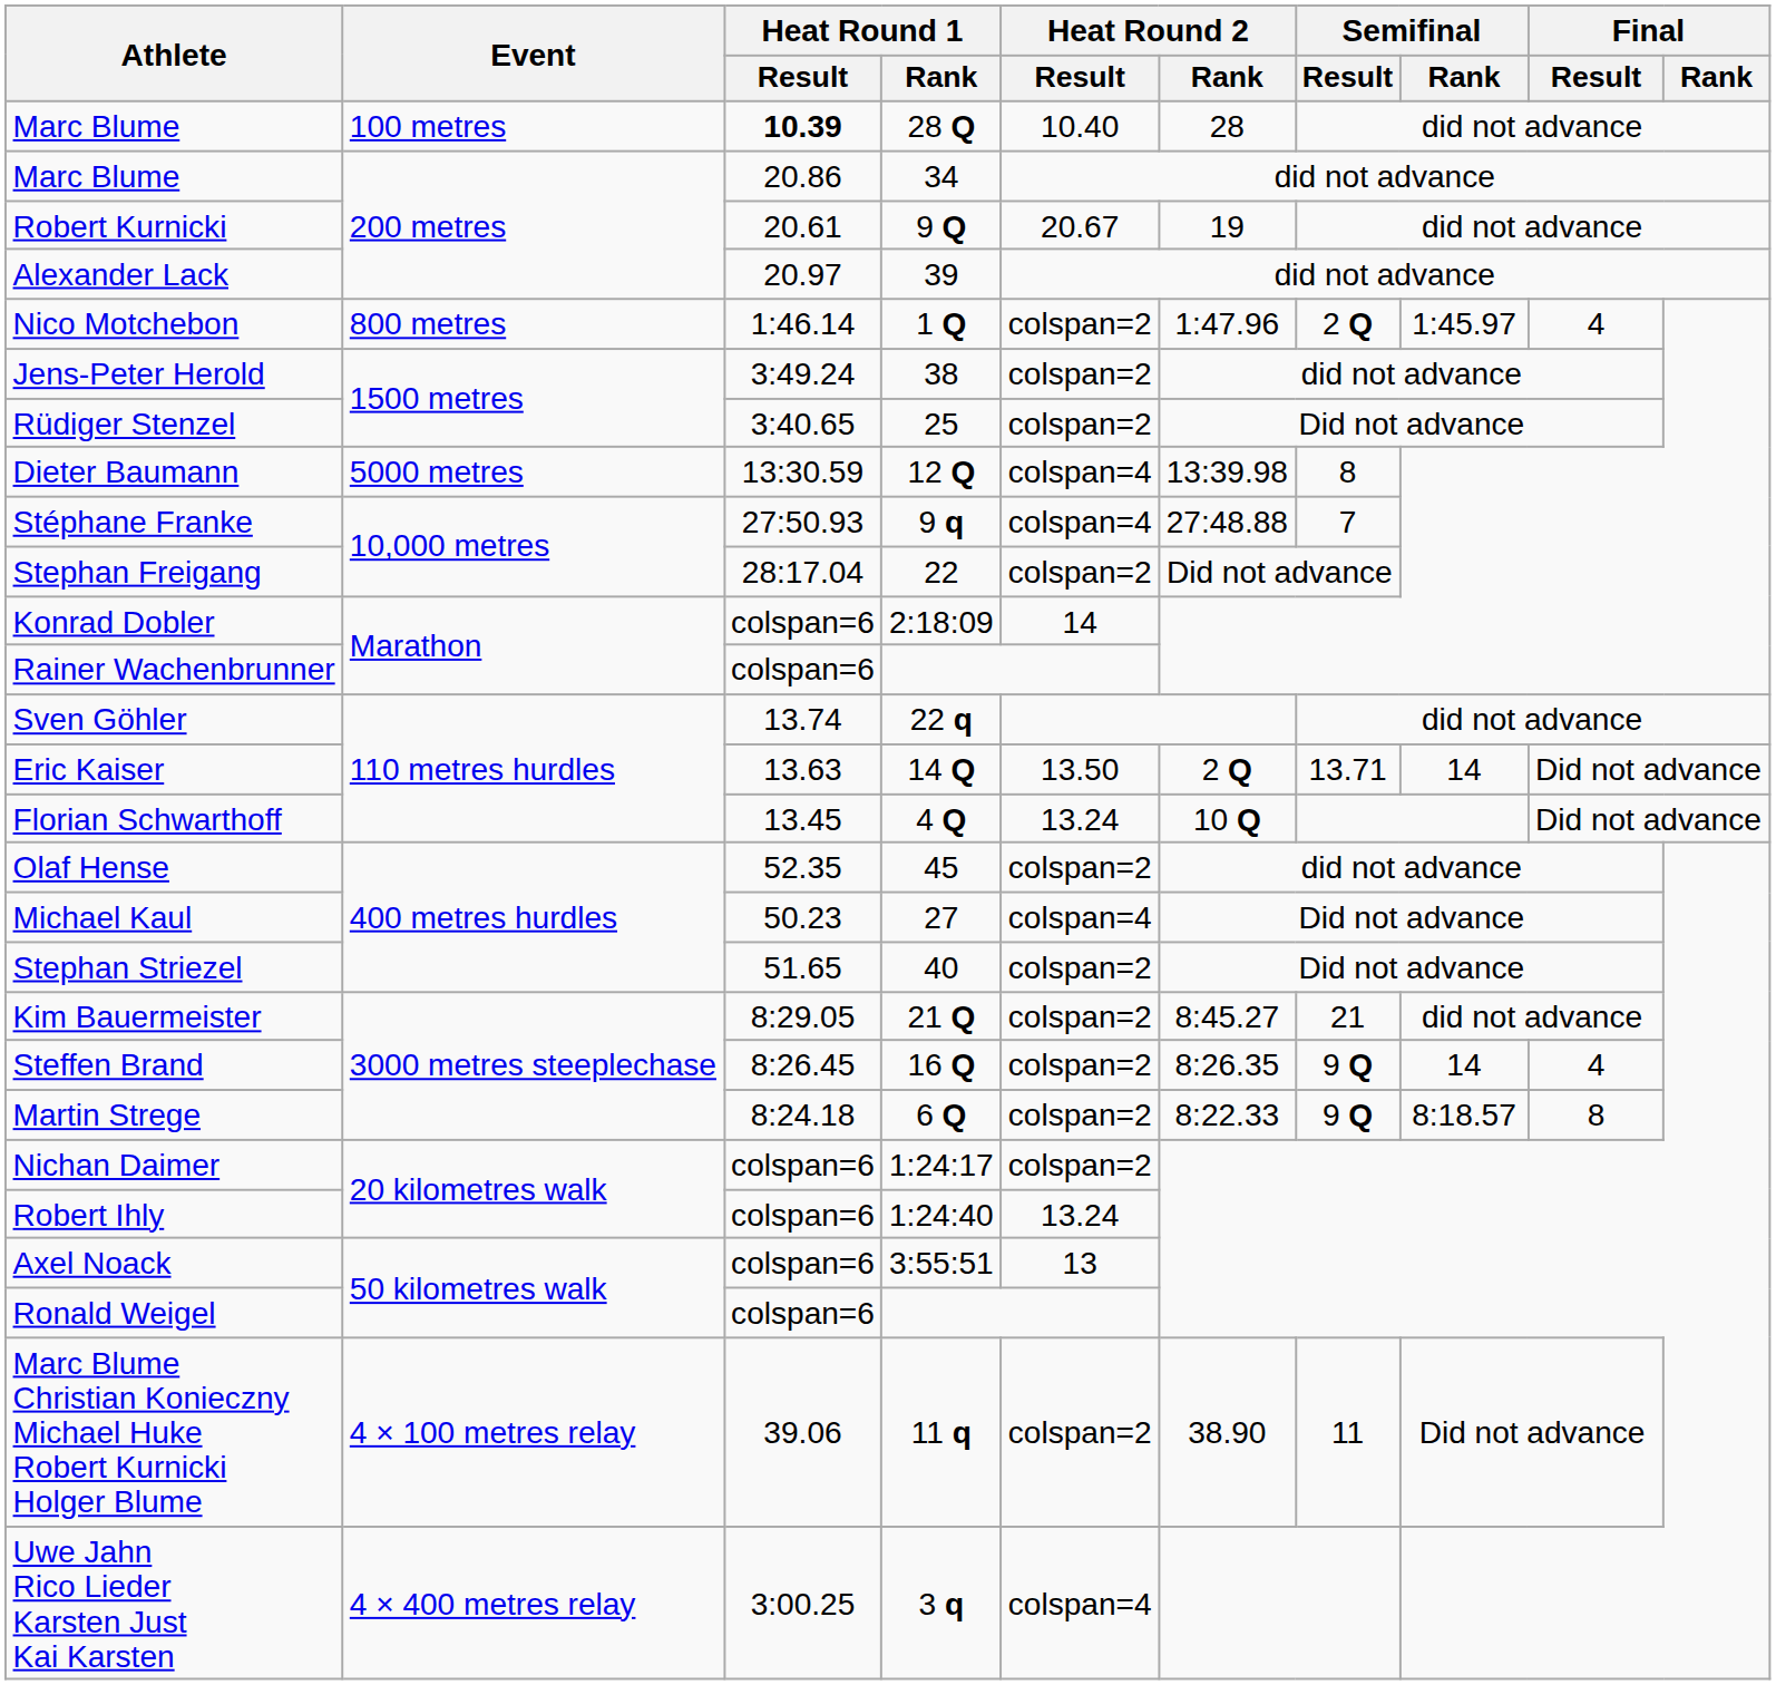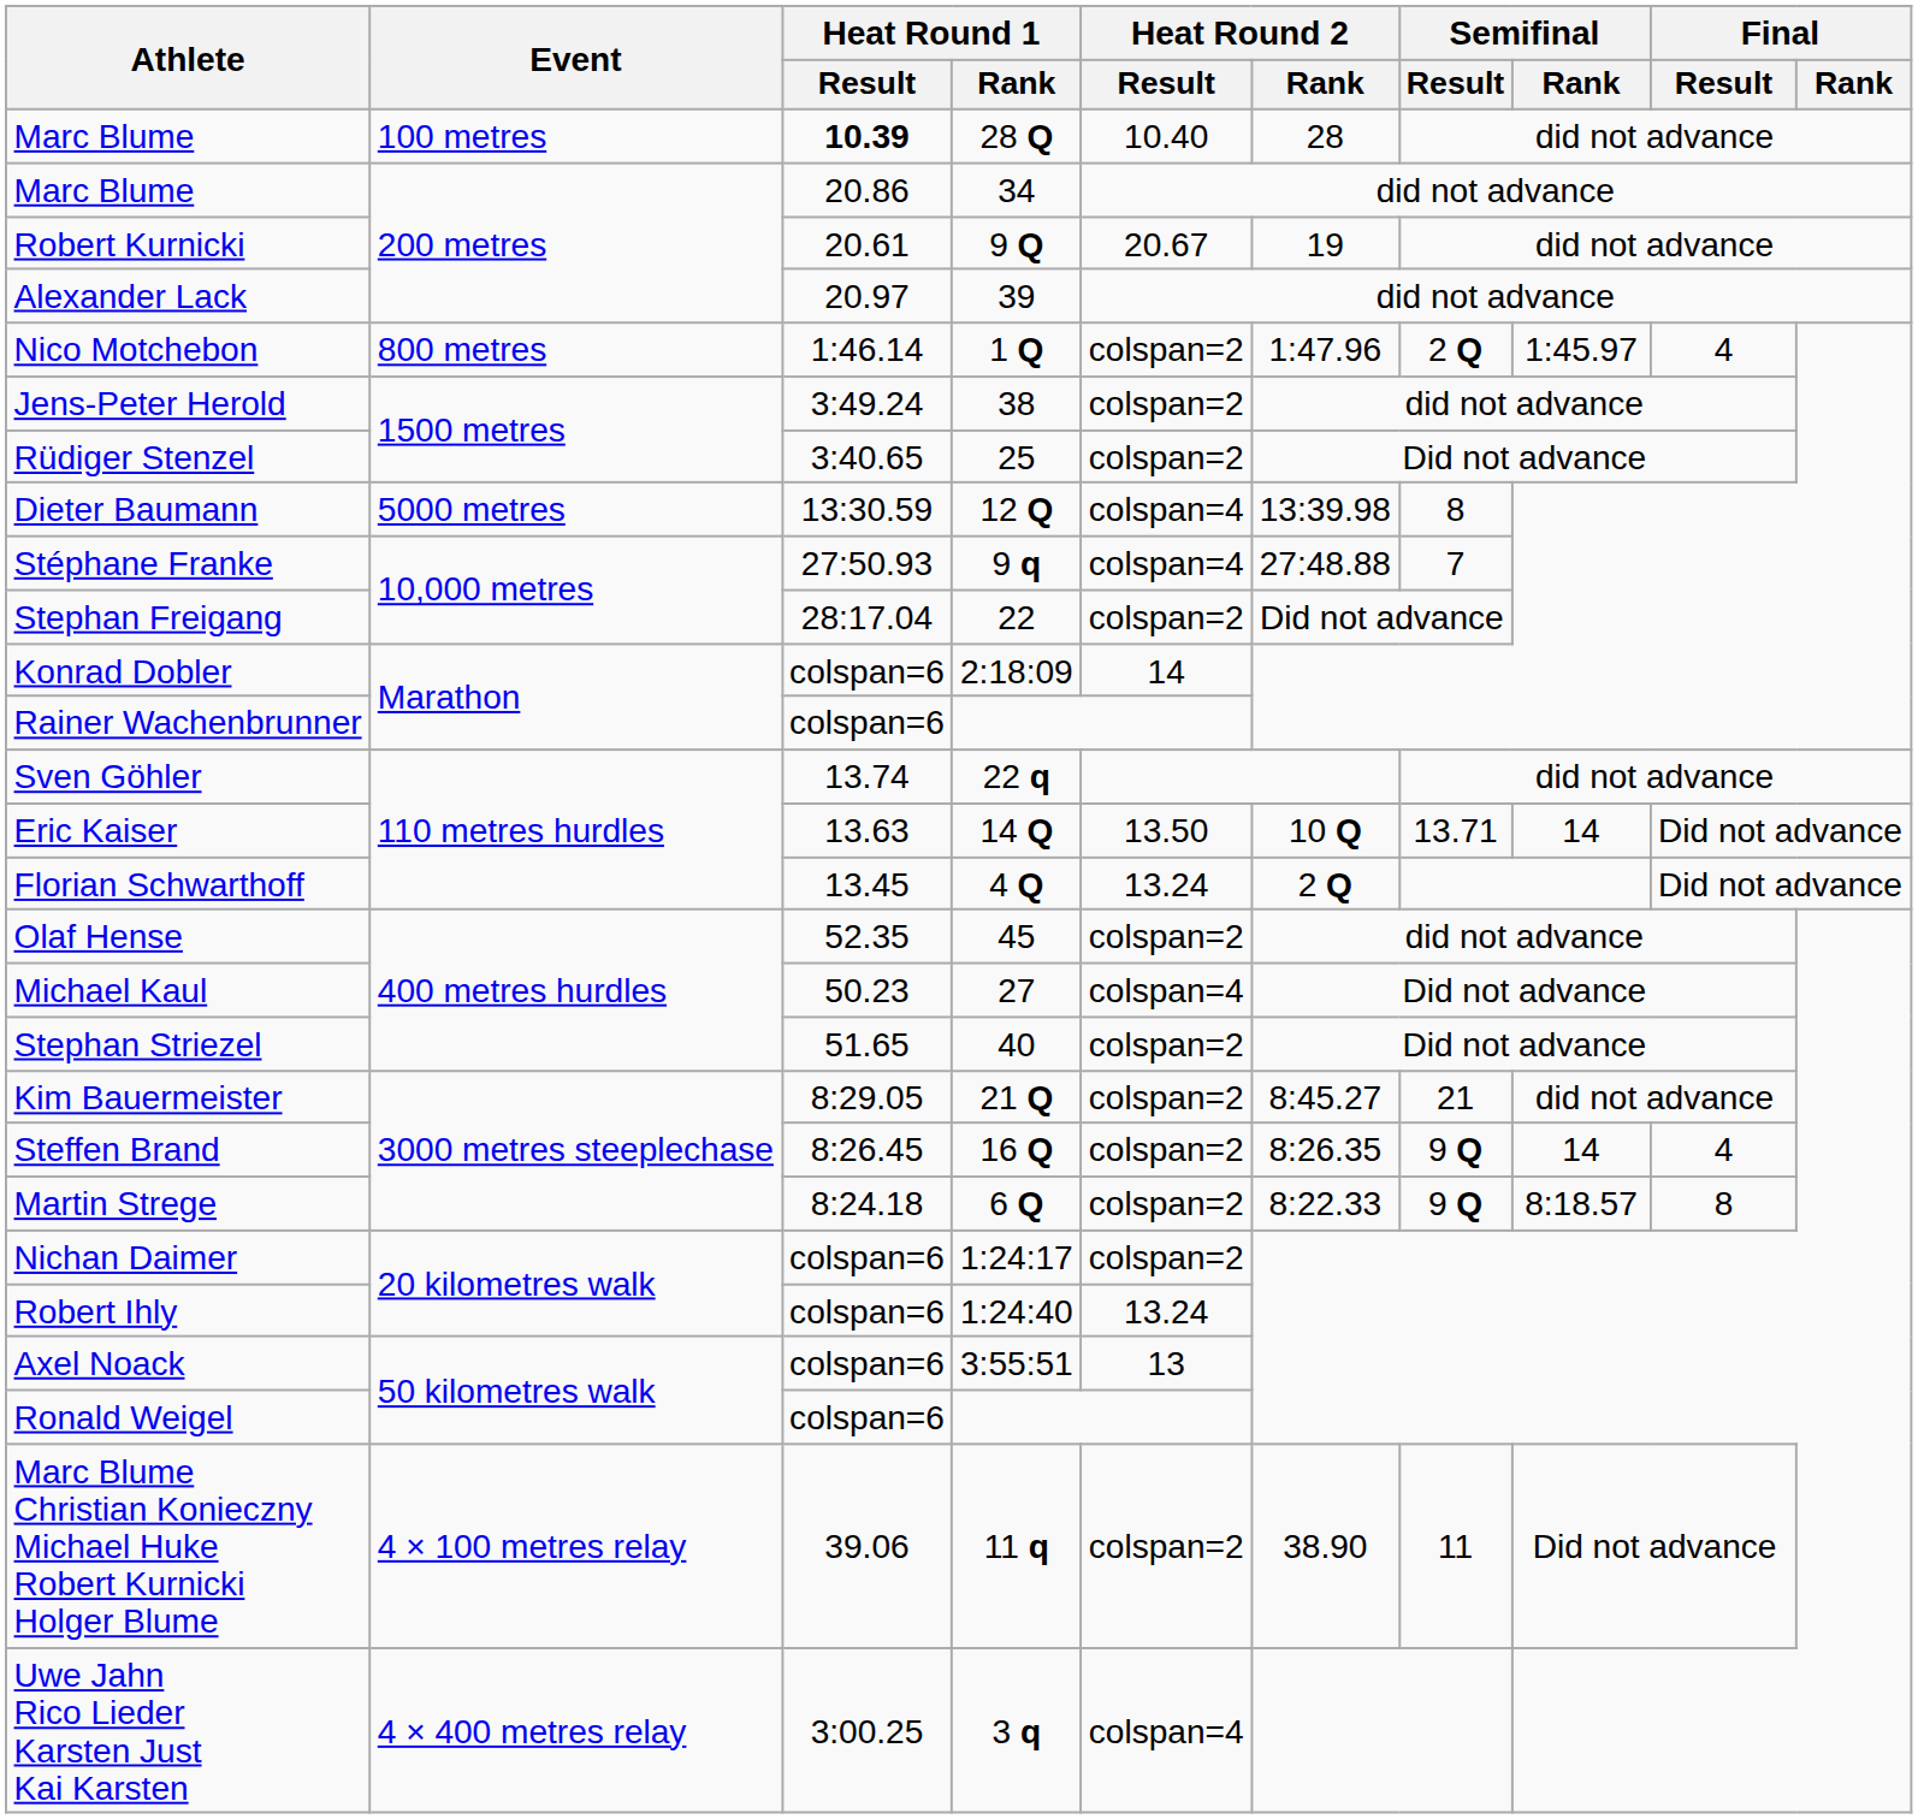Eric Kaiser | Heat Round 2 / Rank: 2 Q -> 10 Q
Florian Schwarthoff | Heat Round 2 / Rank: 10 Q -> 2 Q
